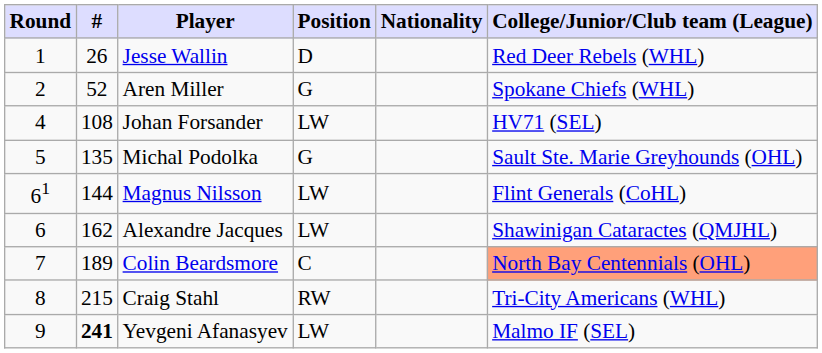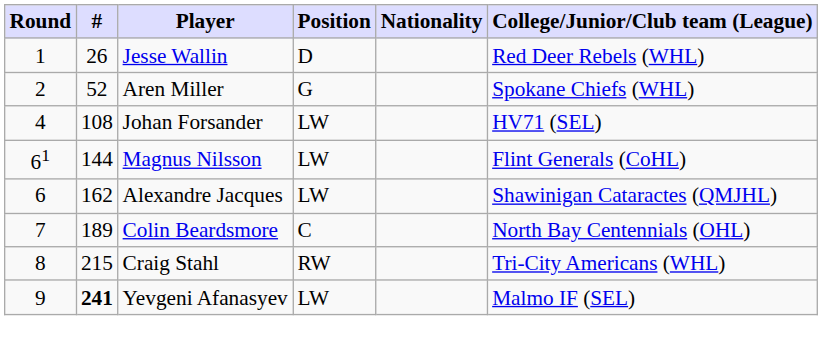- row: 5 | 135 | Michal Podolka | G | Sault Ste. Marie Greyhounds (OHL)
Colin Beardsmore | College/Junior/Club team (League): lightsalmon background -> no background
